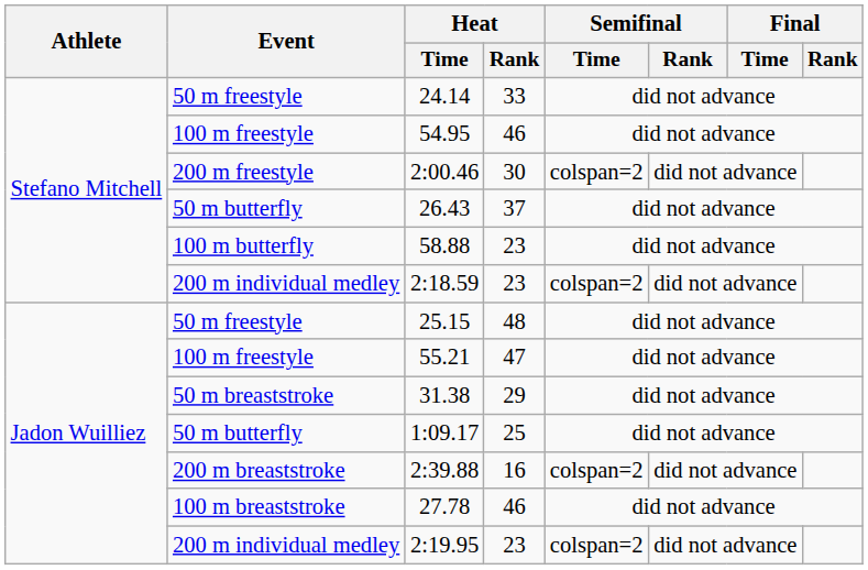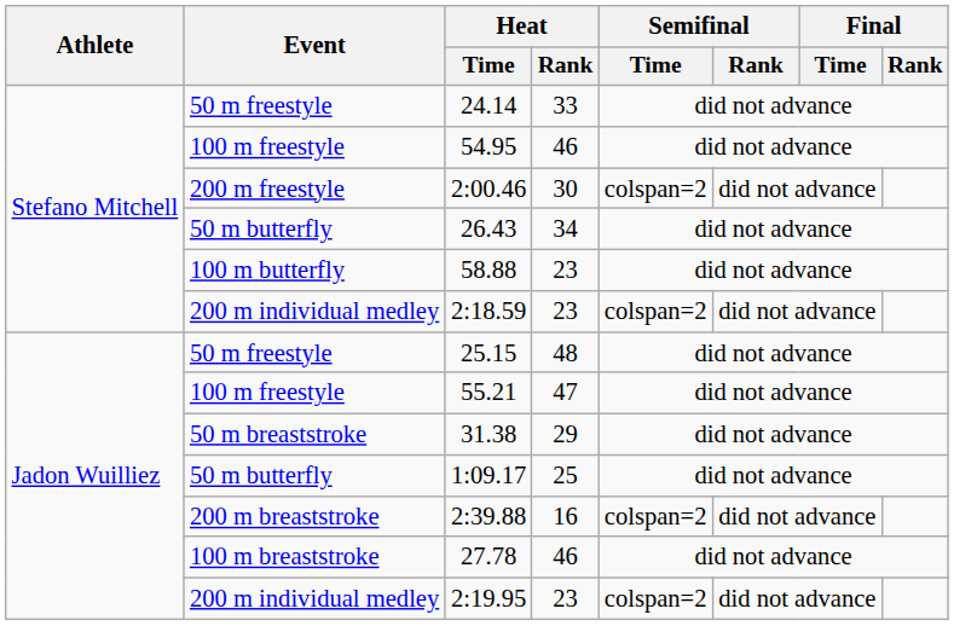26.43 | Heat / Rank: 37 -> 34
